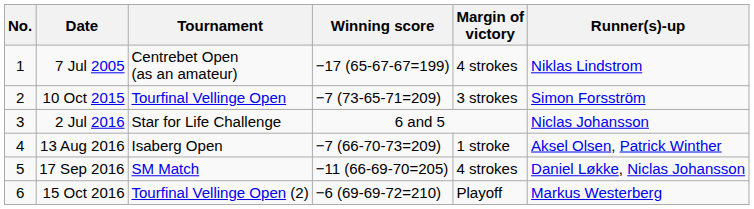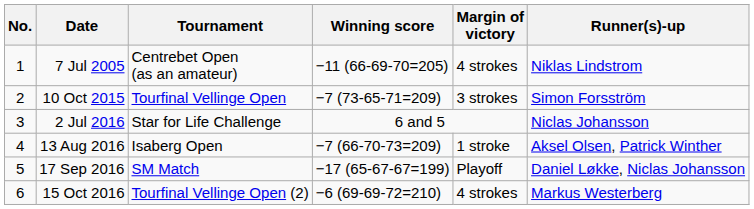7 Jul 2005 | Winning score: −17 (65-67-67=199) -> −11 (66-69-70=205)
17 Sep 2016 | Winning score: −11 (66-69-70=205) -> −17 (65-67-67=199)
17 Sep 2016 | Margin of victory: 4 strokes -> Playoff
15 Oct 2016 | Margin of victory: Playoff -> 4 strokes
